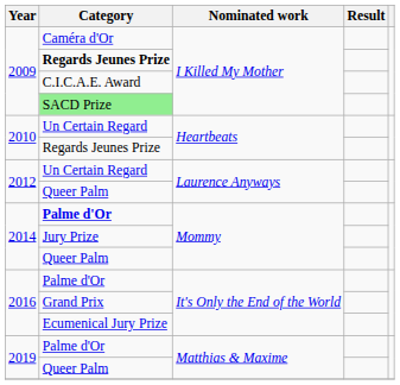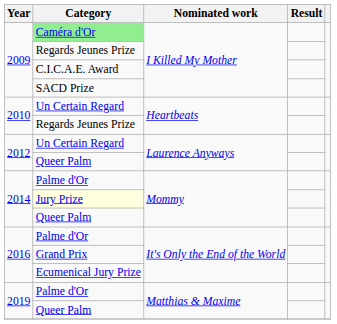Caméra d'Or | Category: no background -> lightgreen background
2009 / Regards Jeunes Prize | Category: bold -> normal
SACD Prize | Category: lightgreen background -> no background
2014 / Palme d'Or | Category: bold -> normal
Jury Prize | Category: no background -> lightyellow background
